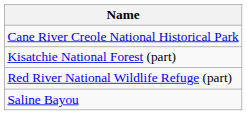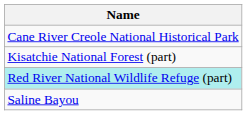row 4 | column 1: no background -> paleturquoise background
